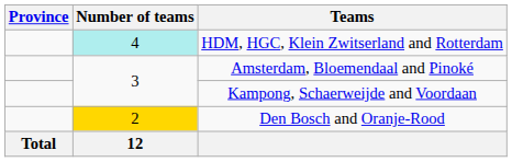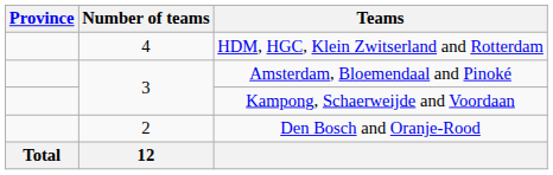HDM, HGC, Klein Zwitserland and Rotterdam | Number of teams: paleturquoise background -> no background
Den Bosch and Oranje-Rood | Number of teams: gold background -> no background
